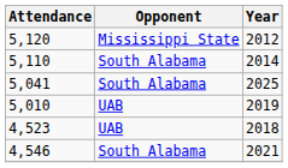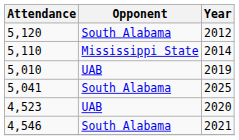5,120 | Opponent: Mississippi State -> South Alabama
5,110 | Opponent: South Alabama -> Mississippi State
rows swapped: 5,041 <-> 5,010
4,523 | Year: 2018 -> 2020
